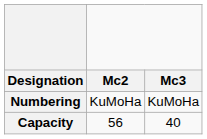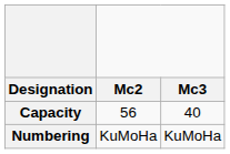rows swapped: Numbering <-> Capacity
